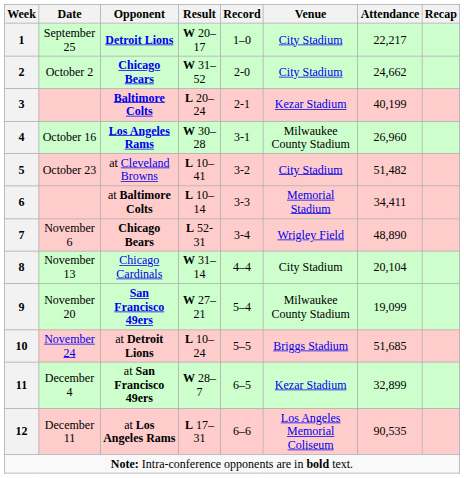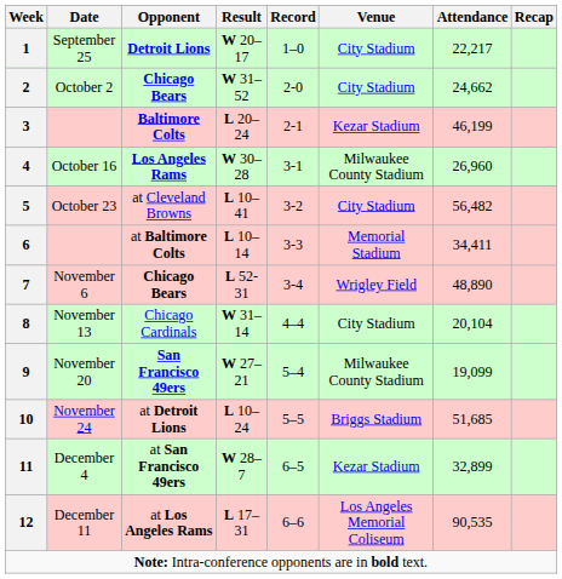3 | Attendance: 40,199 -> 46,199
5 | Attendance: 51,482 -> 56,482
